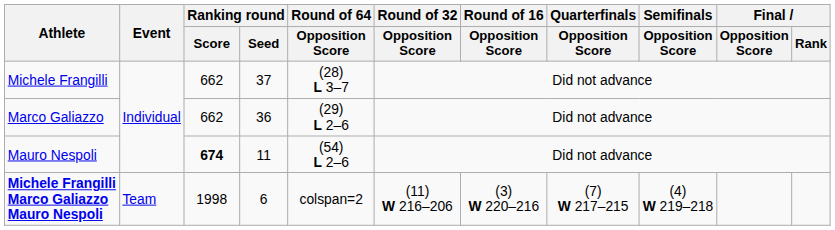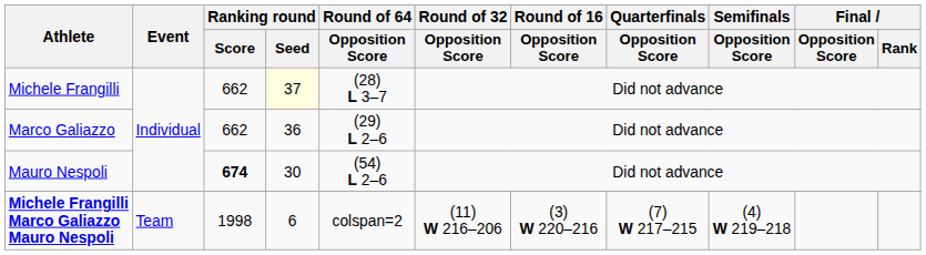Michele Frangilli | Ranking round / Seed: no background -> lightyellow background
Mauro Nespoli | Ranking round / Seed: 11 -> 30
